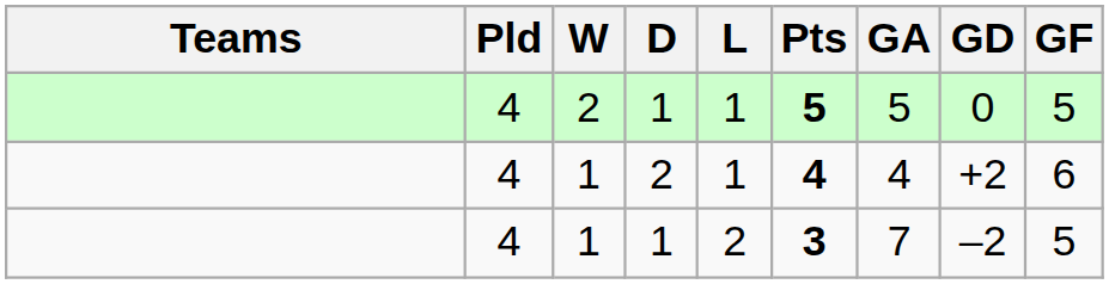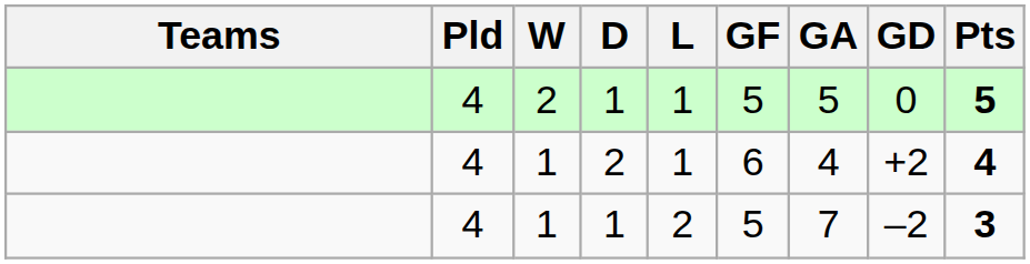columns swapped: GF <-> Pts
